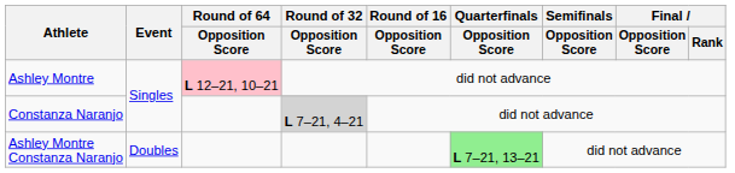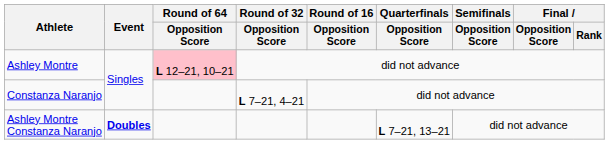Constanza Naranjo | Round of 32 / Opposition Score: lightgrey background -> no background
Ashley Montre Constanza Naranjo | Event: normal -> bold
Ashley Montre Constanza Naranjo | Quarterfinals / Opposition Score: lightgreen background -> no background
